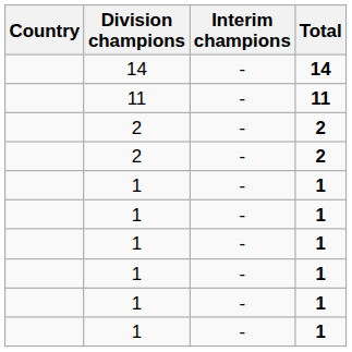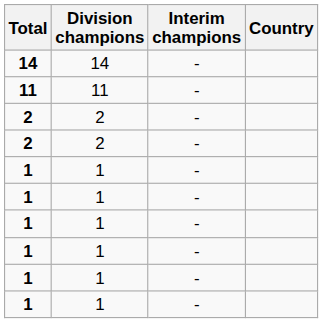columns swapped: Country <-> Total
